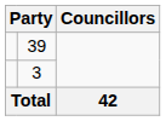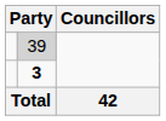39 | column 2: no background -> lightgrey background
3 | column 2: normal -> bold
